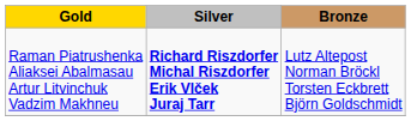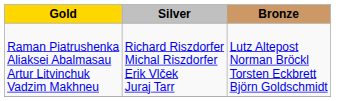row 2 | Silver: bold -> normal
